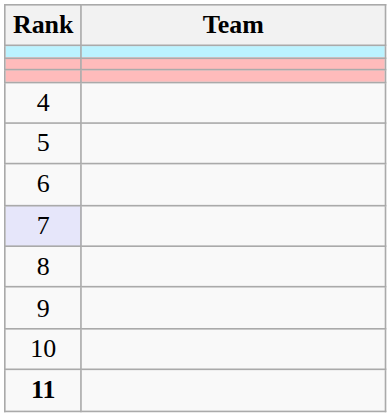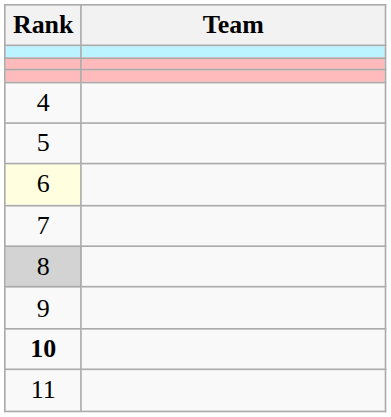row 7 | Rank: no background -> lightyellow background
row 8 | Rank: lavender background -> no background
row 9 | Rank: no background -> lightgrey background
row 11 | Rank: normal -> bold
row 12 | Rank: bold -> normal
